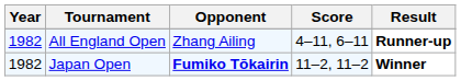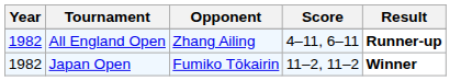Japan Open | Opponent: bold -> normal
